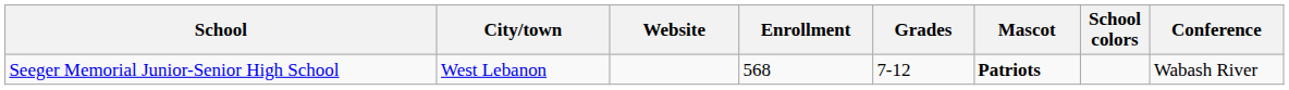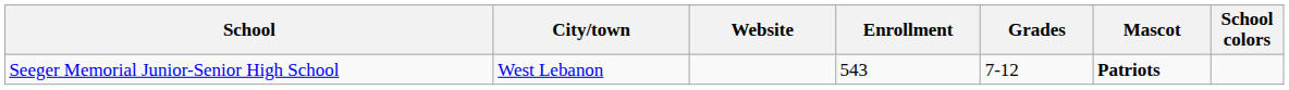- column: Conference | Wabash River
Seeger Memorial Junior-Senior High School | Enrollment: 568 -> 543
